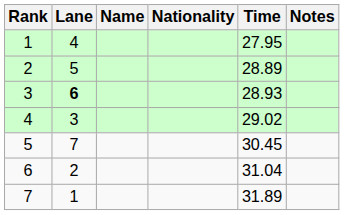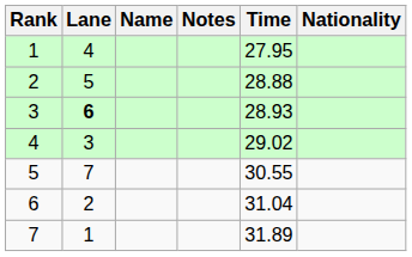columns swapped: Nationality <-> Notes
row 3 | Time: 28.89 -> 28.88
row 6 | Time: 30.45 -> 30.55
